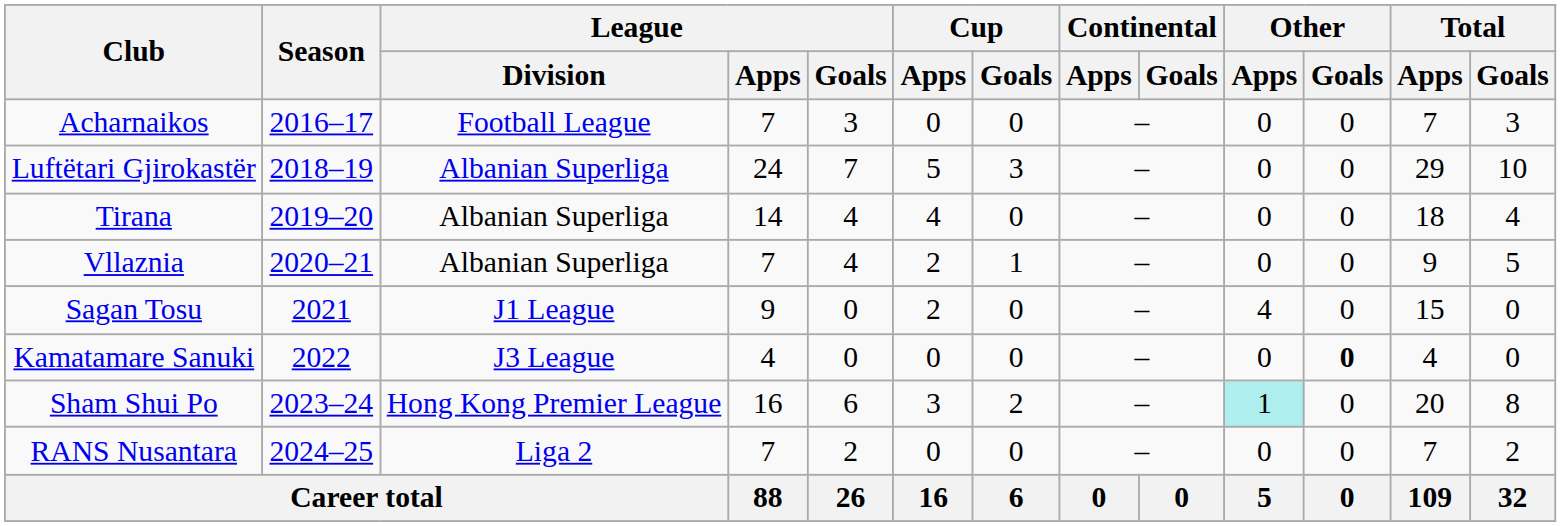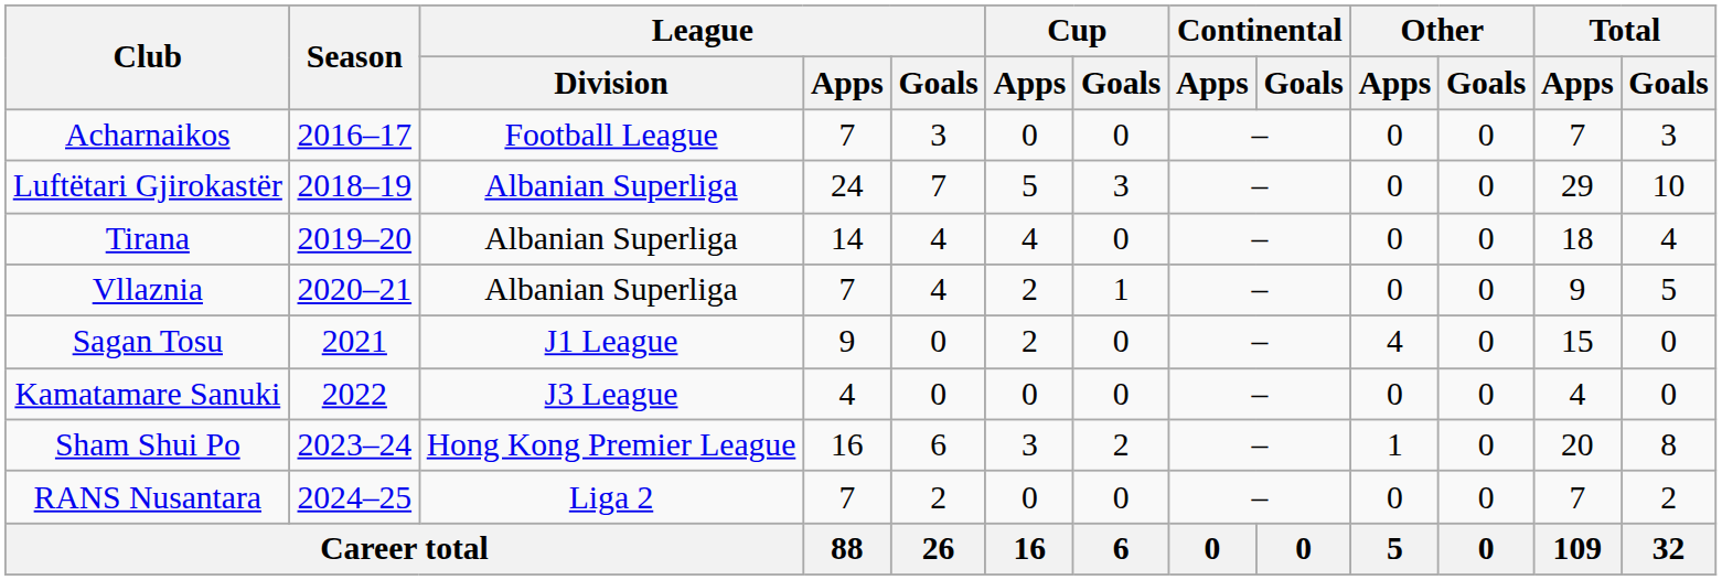Kamatamare Sanuki | Other / Goals: bold -> normal
Sham Shui Po | Other / Apps: paleturquoise background -> no background
